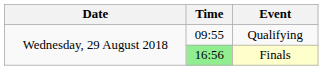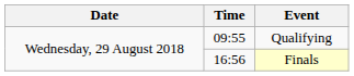Finals | Time: lightgreen background -> no background
